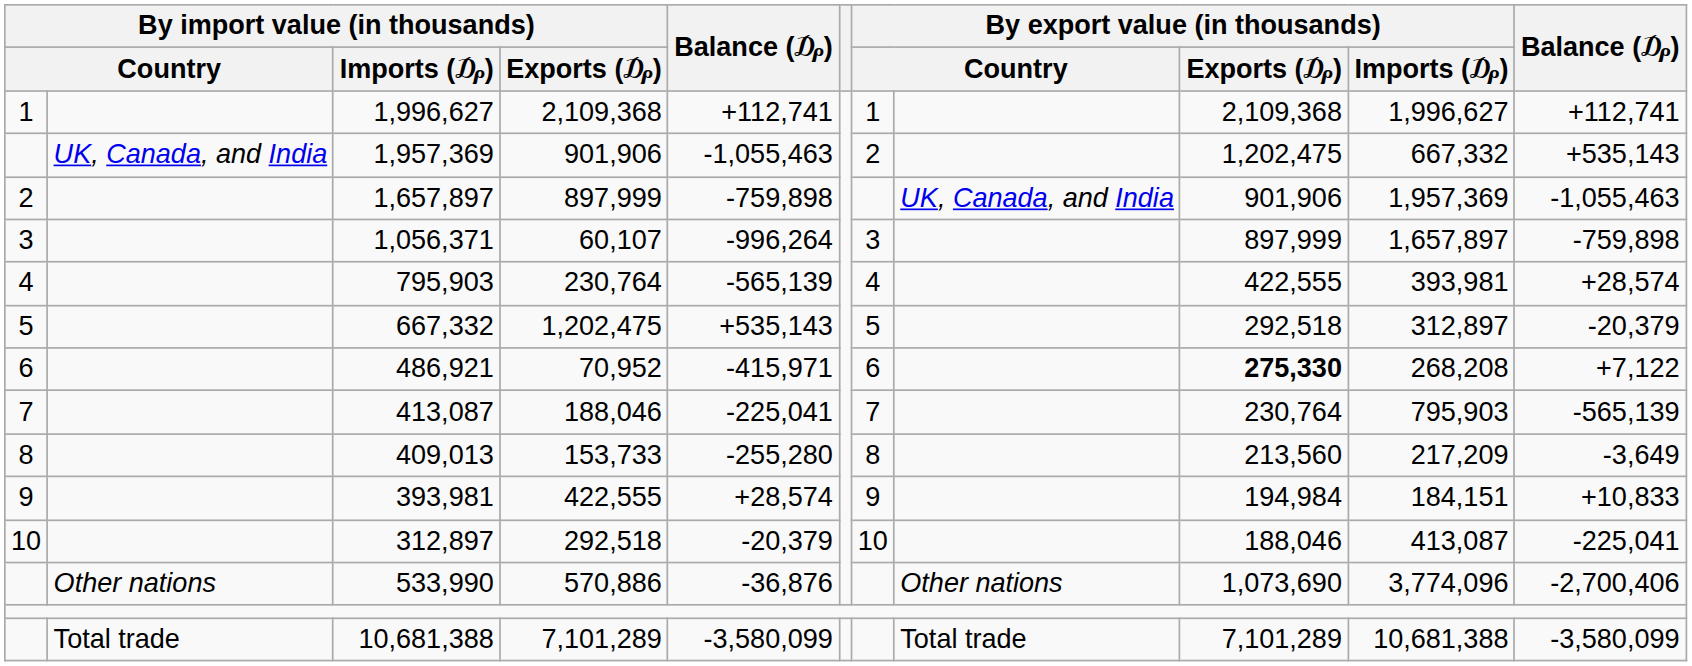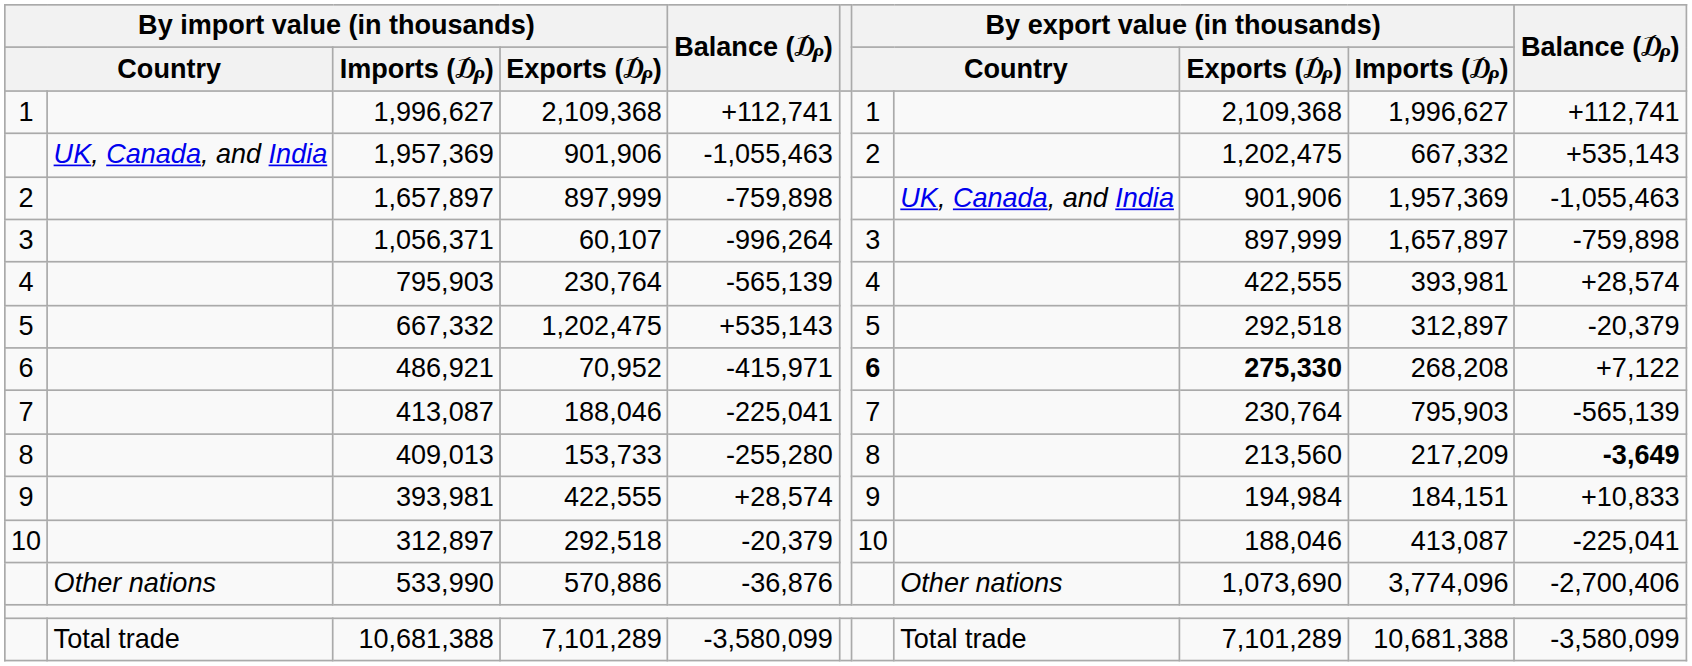486,921 | column 7: normal -> bold
409,013 | column 11: normal -> bold
